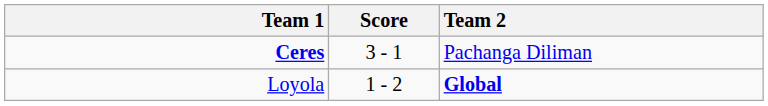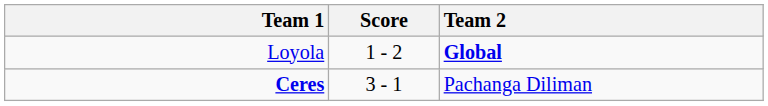rows swapped: Loyola <-> Ceres
